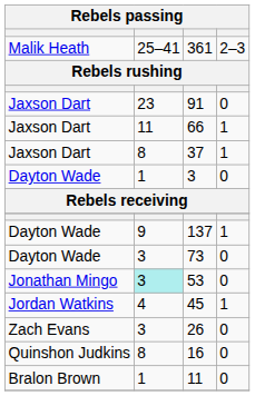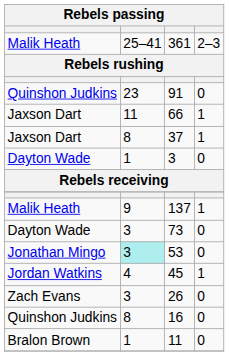91 | column 1: Jaxson Dart -> Quinshon Judkins
137 | column 1: Dayton Wade -> Malik Heath
